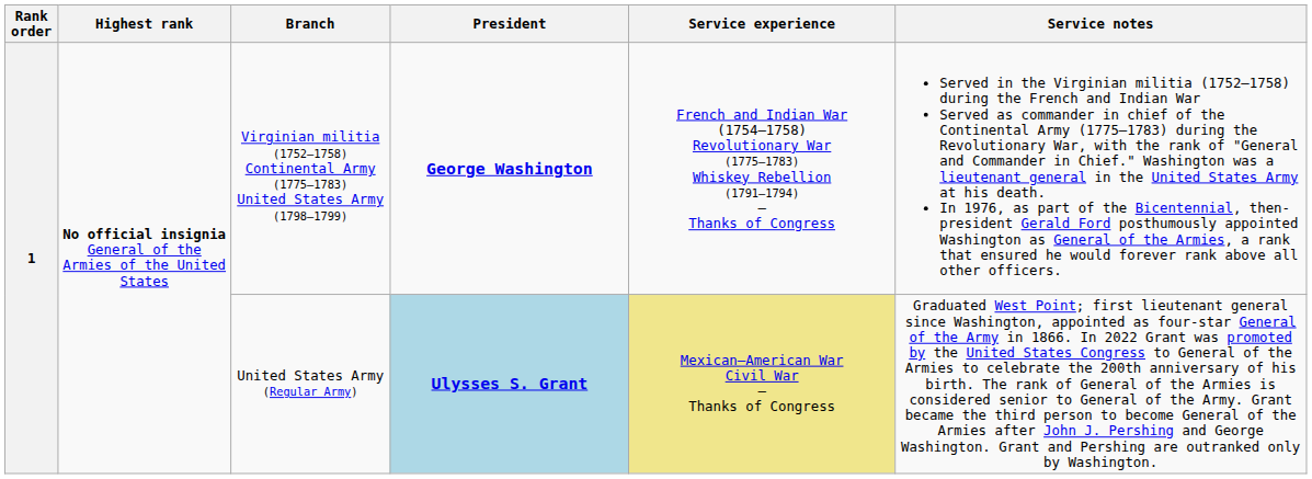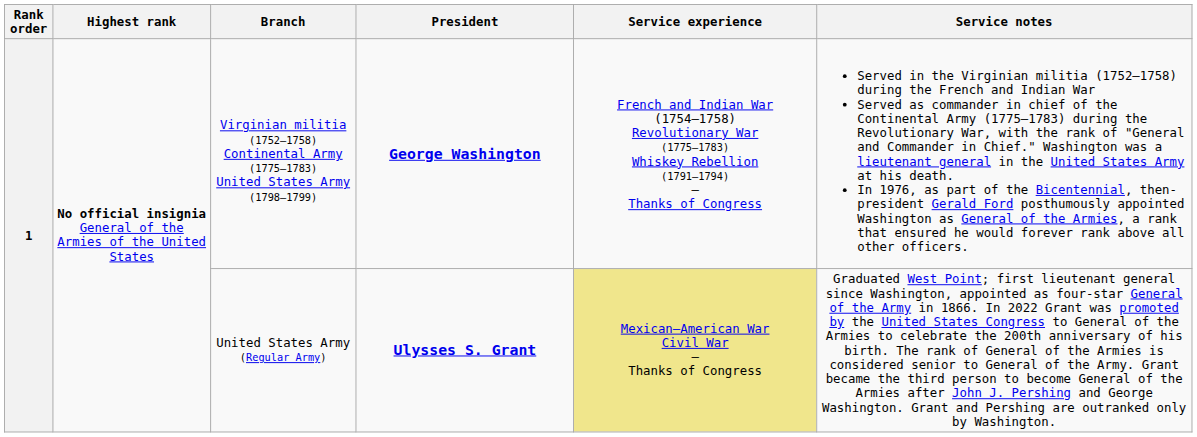United States Army (Regular Army) | President: lightblue background -> no background
